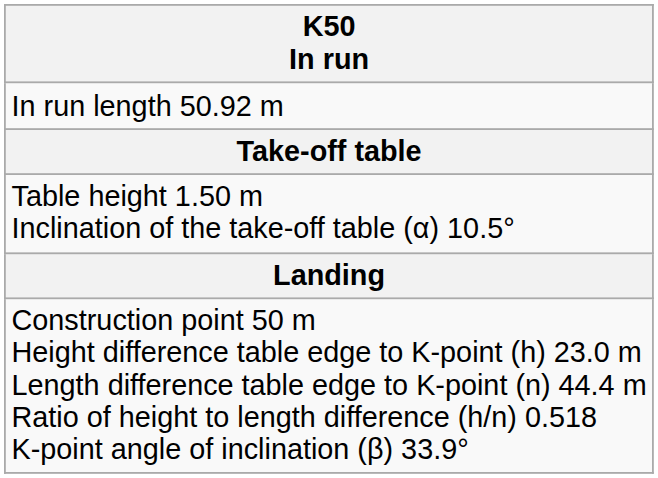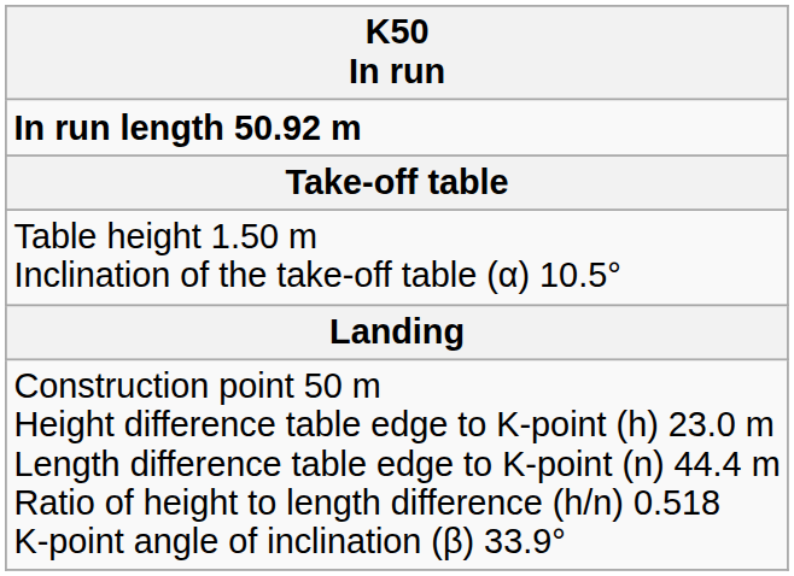row 2 | column 1: normal -> bold
